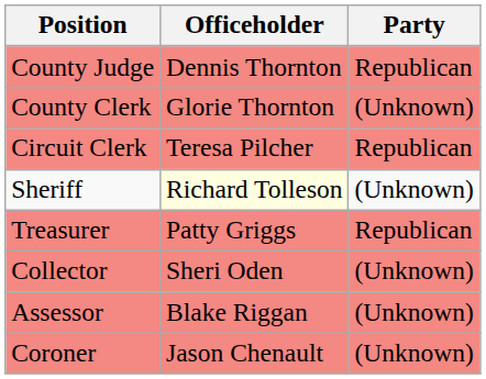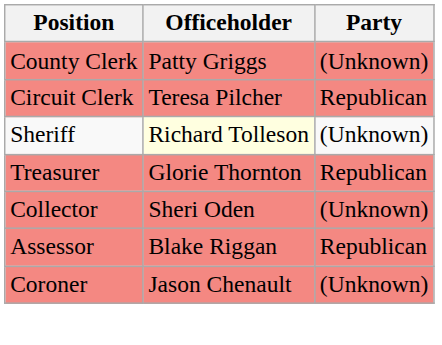- row: County Judge | Dennis Thornton | Republican
County Clerk | Officeholder: Glorie Thornton -> Patty Griggs
Treasurer | Officeholder: Patty Griggs -> Glorie Thornton
Assessor | Party: (Unknown) -> Republican
